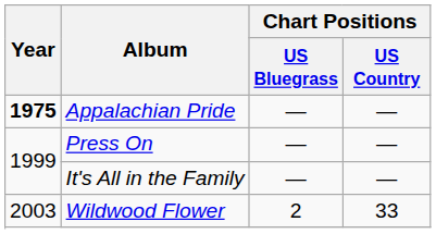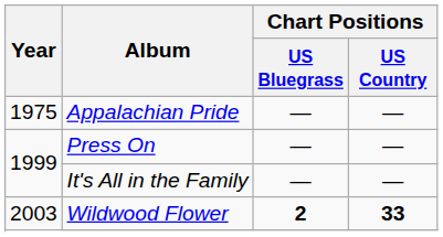Appalachian Pride | Year: bold -> normal
Wildwood Flower | Chart Positions / US Bluegrass: normal -> bold
Wildwood Flower | Chart Positions / US Country: normal -> bold
